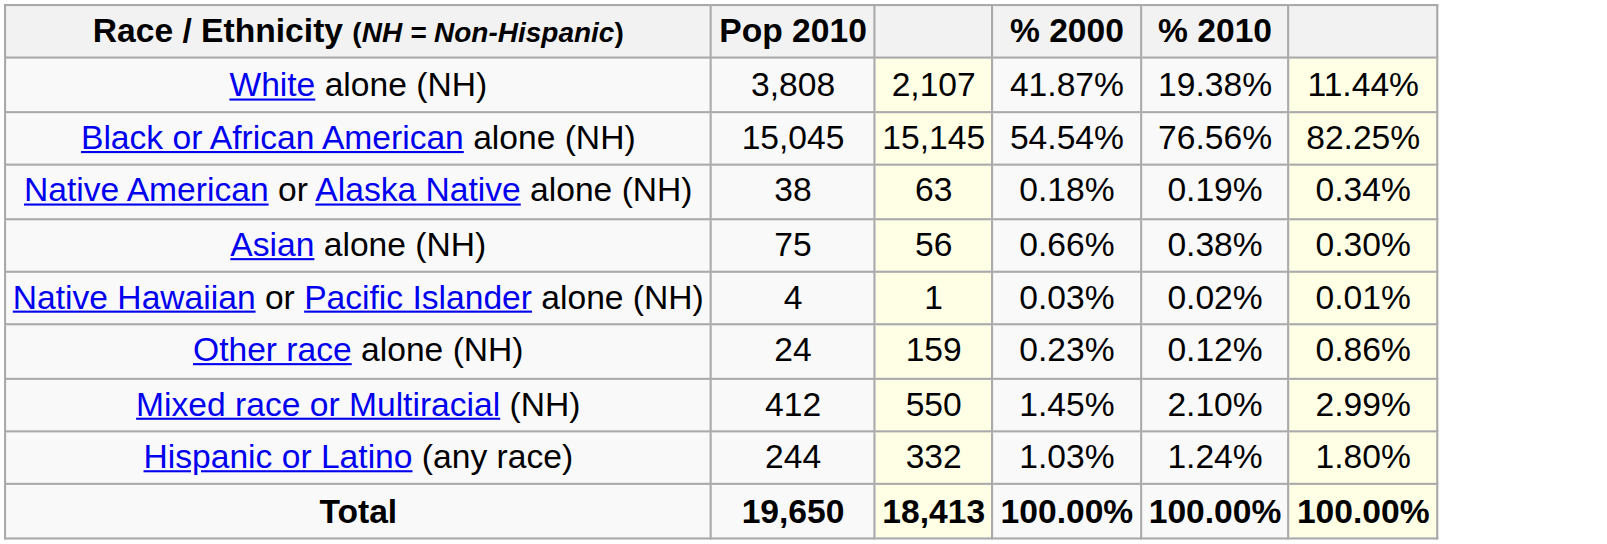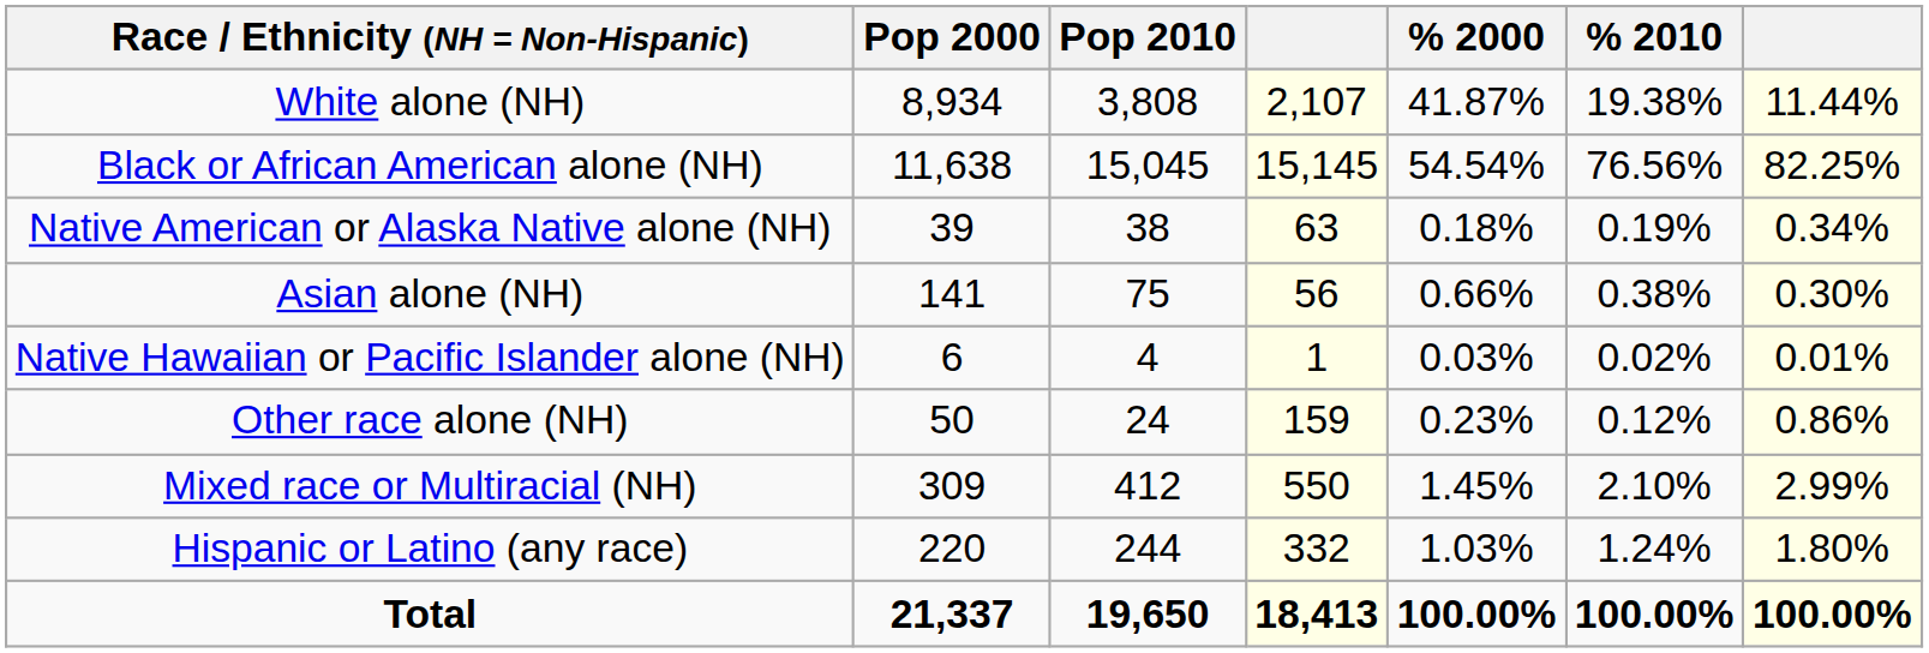+ column: Pop 2000 | 8,934 | 11,638 | 39 | 141 | 6 | 50 | 309 | 220 | 21,337
